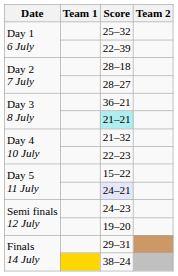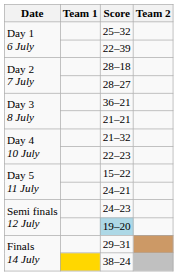21–21 | Score: paleturquoise background -> no background
24–21 | Score: lavender background -> no background
19–20 | Score: no background -> lightblue background
